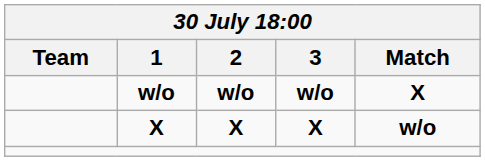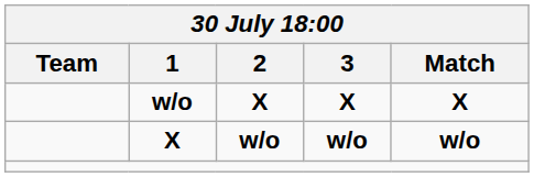row 3 | 2: w/o -> X
row 3 | 3: w/o -> X
row 4 | 2: X -> w/o
row 4 | 3: X -> w/o
